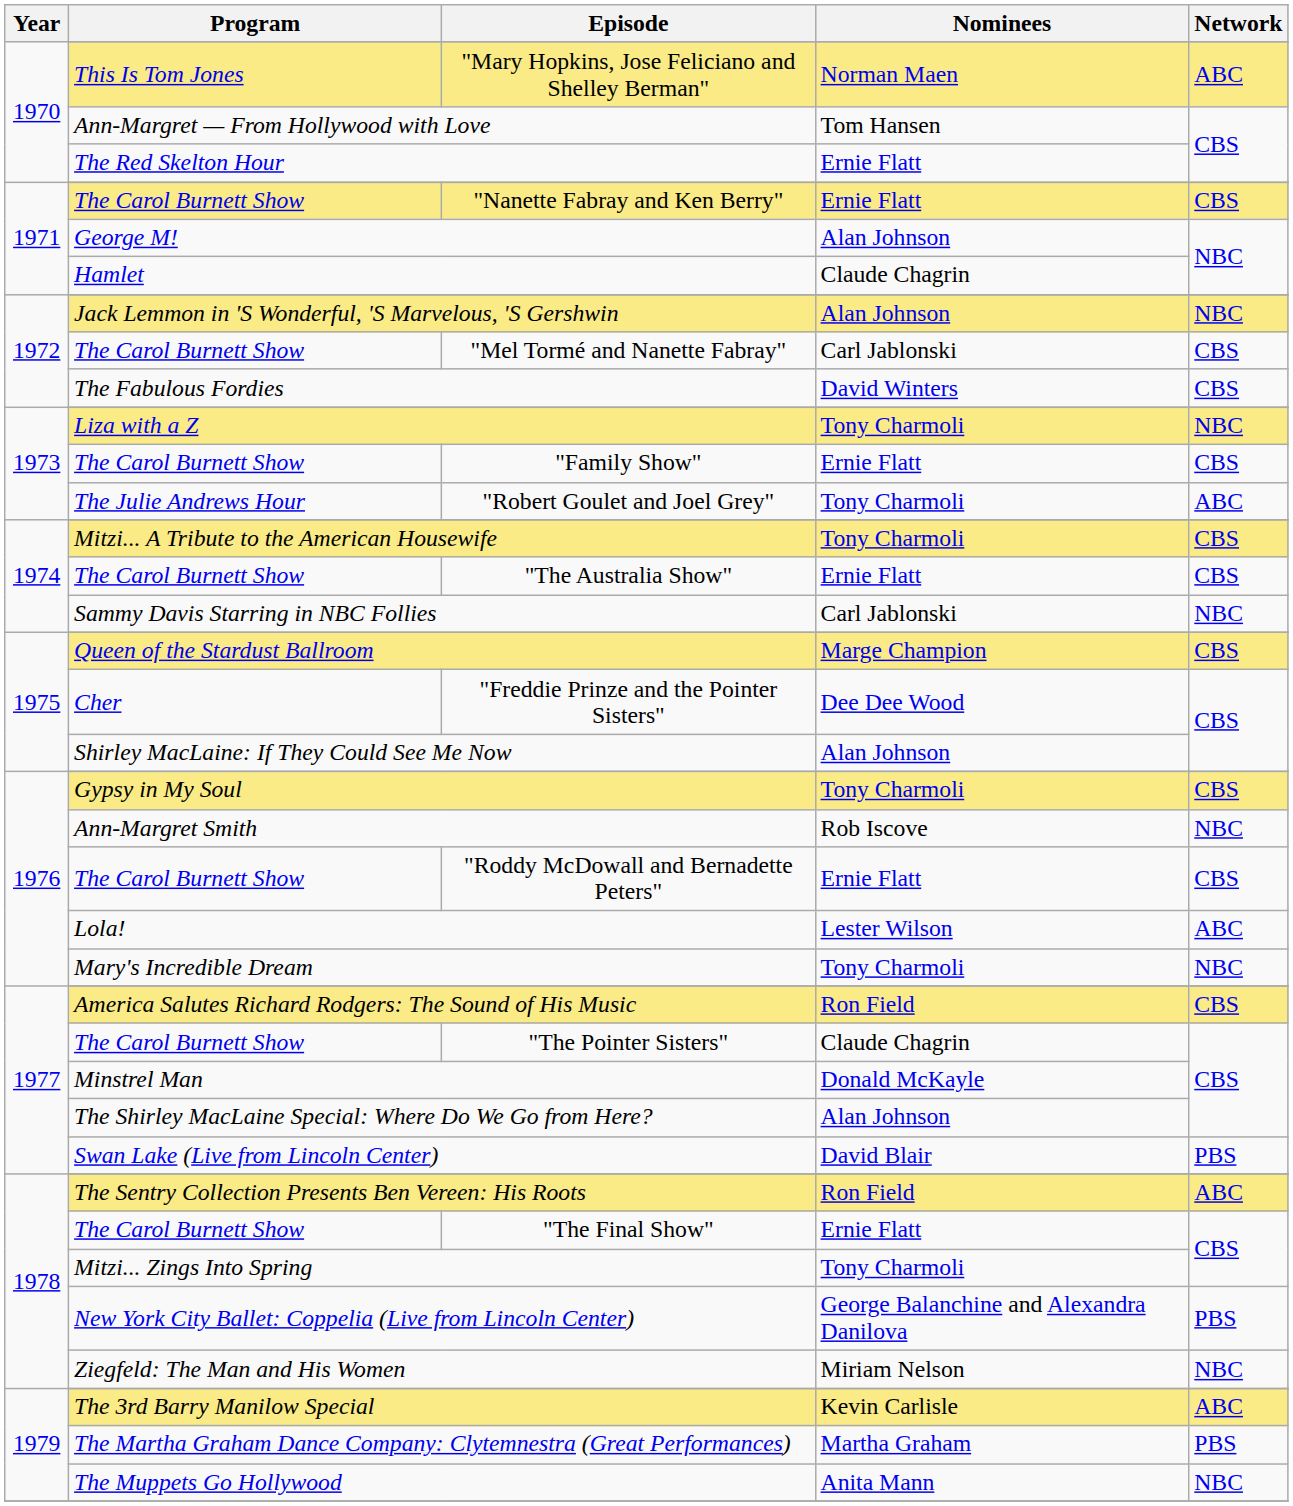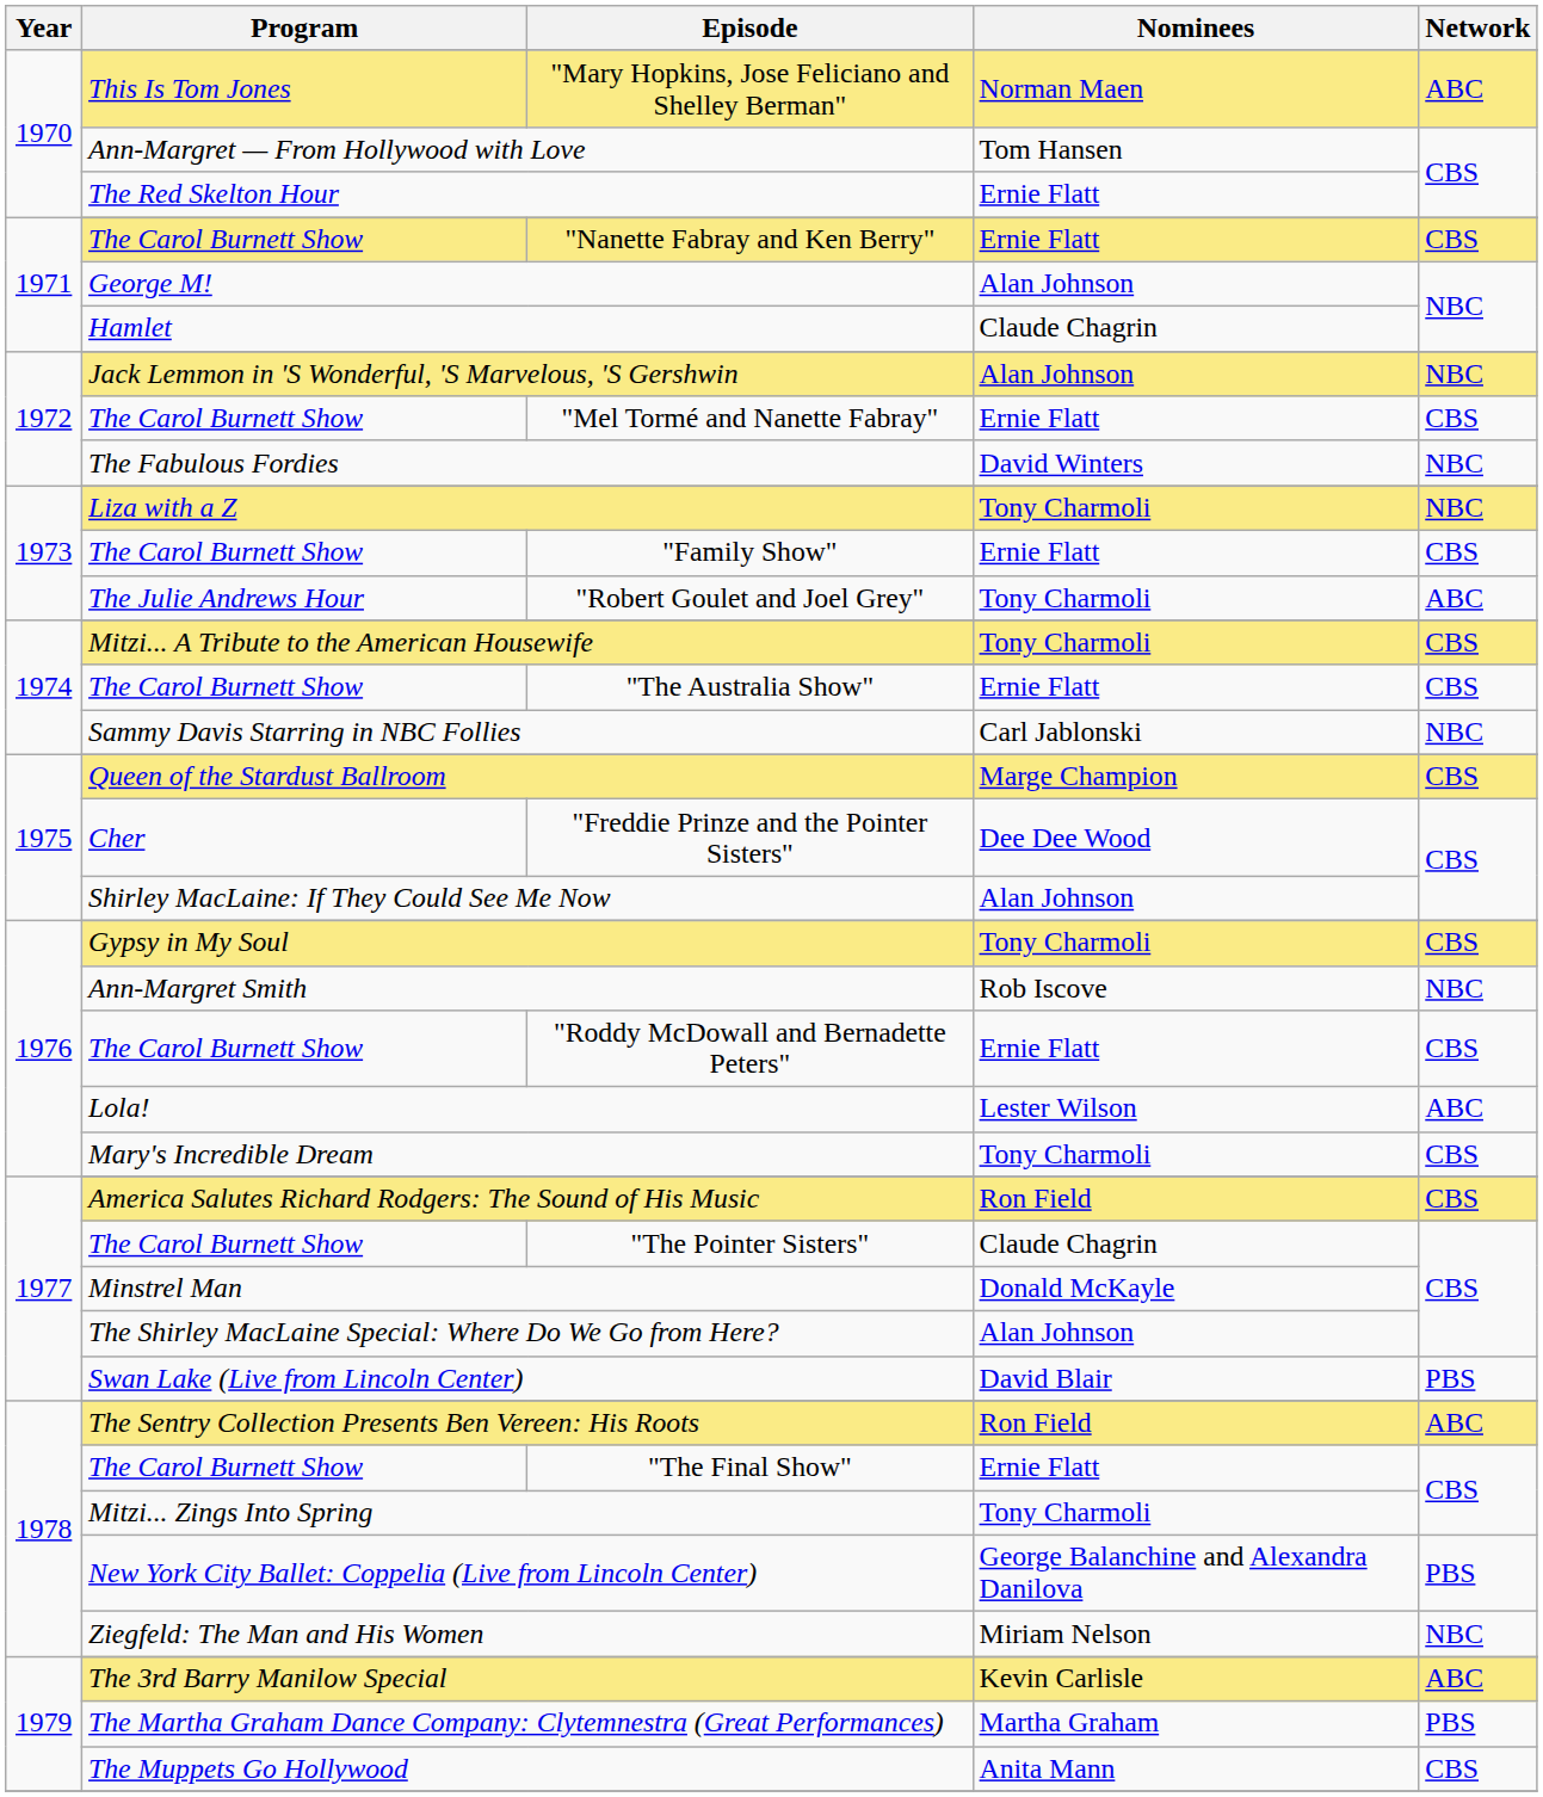"Mel Tormé and Nanette Fabray" | Nominees: Carl Jablonski -> Ernie Flatt
The Fabulous Fordies | Network: CBS -> NBC
Mary's Incredible Dream | Network: NBC -> CBS
The Muppets Go Hollywood | Network: NBC -> CBS
